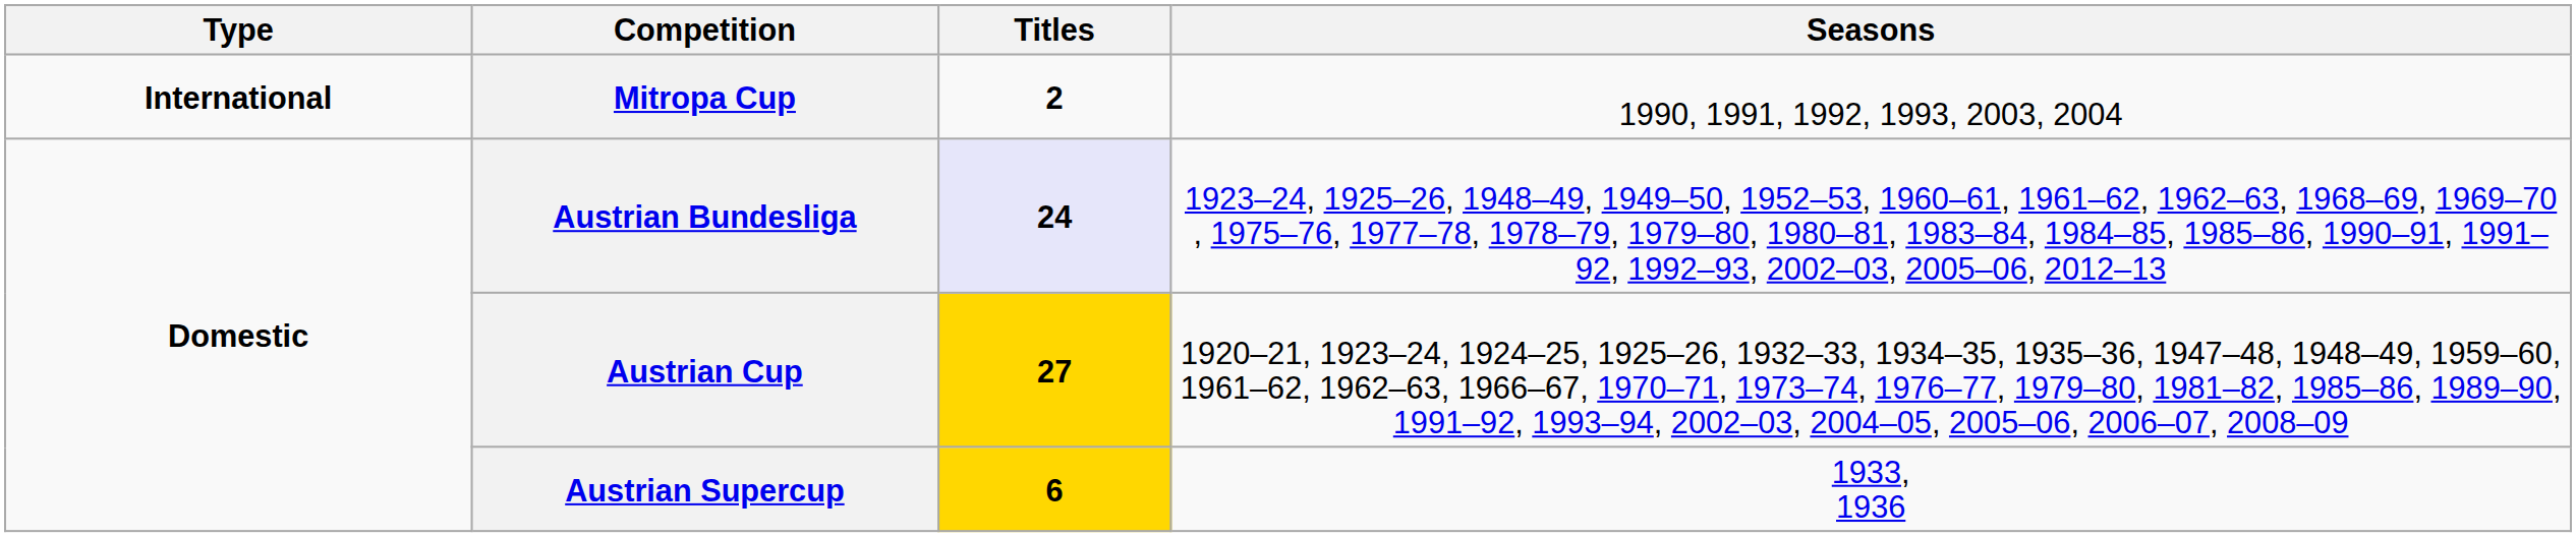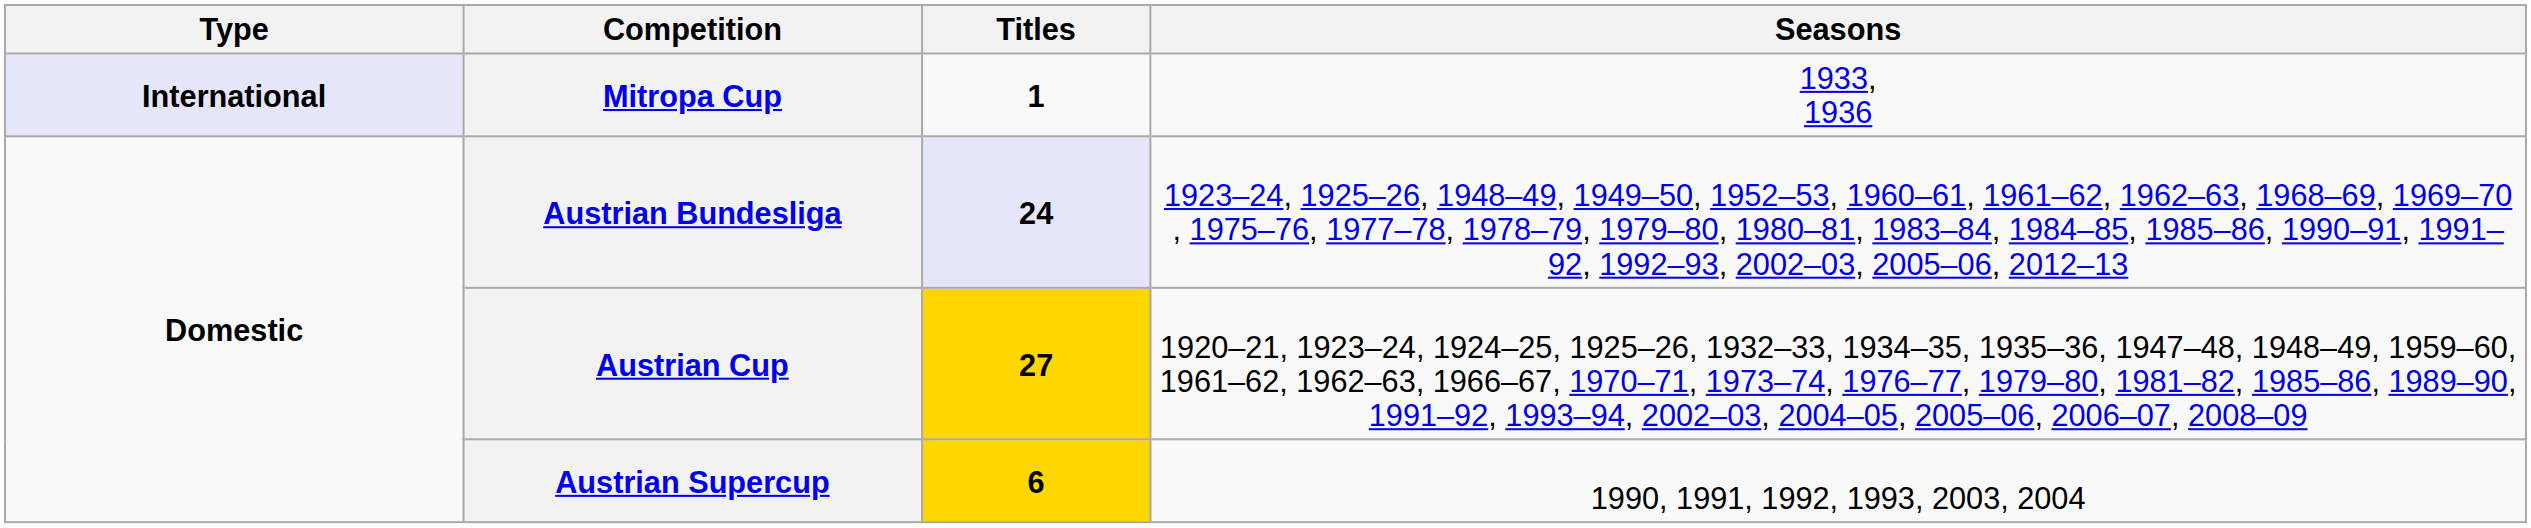Mitropa Cup | Type: no background -> lavender background
Mitropa Cup | Titles: 2 -> 1
Mitropa Cup | Seasons: 1990, 1991, 1992, 1993, 2003, 2004 -> 1933, 1936
Austrian Supercup | Seasons: 1933, 1936 -> 1990, 1991, 1992, 1993, 2003, 2004
